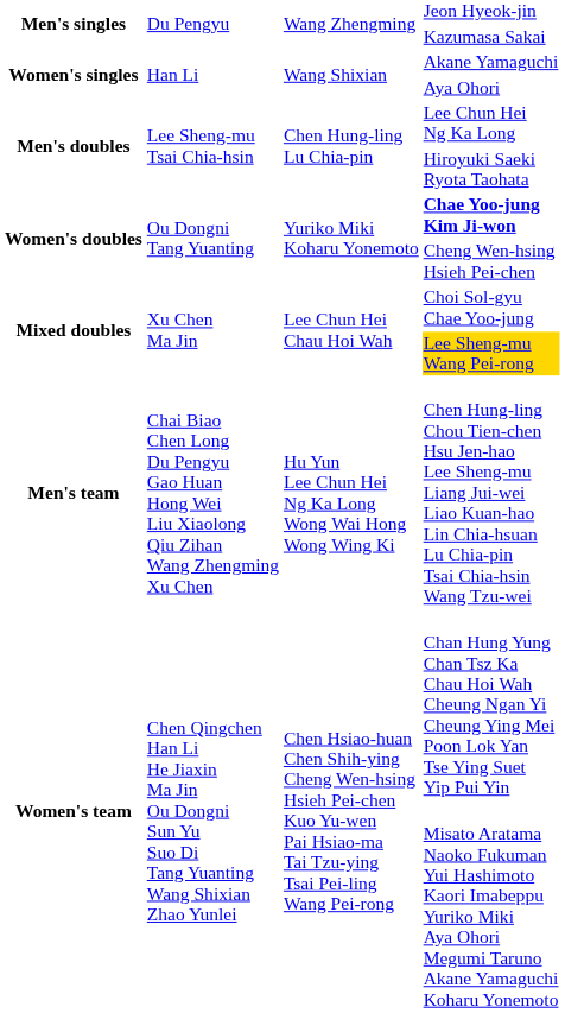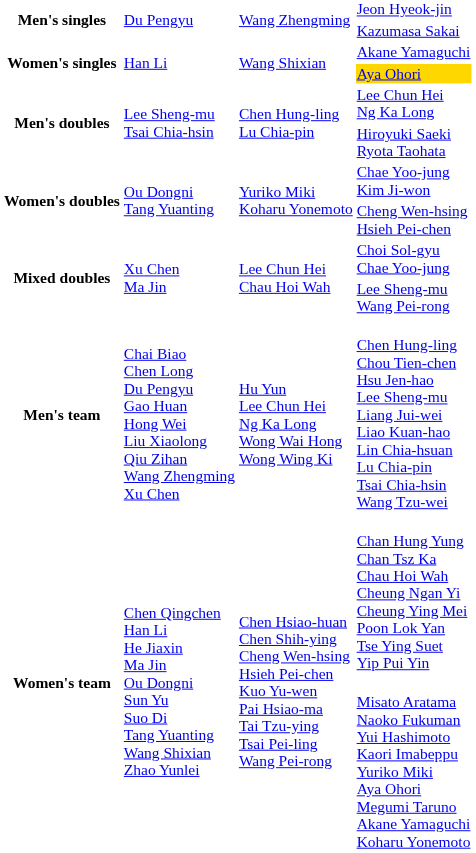Aya Ohori | column 4: no background -> gold background
Chae Yoo-jung Kim Ji-won | column 4: bold -> normal
Lee Sheng-mu Wang Pei-rong | column 4: gold background -> no background
